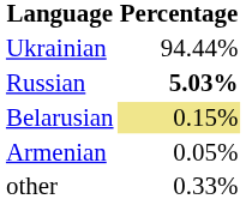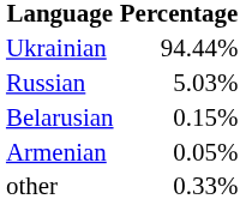Russian | Percentage: bold -> normal
Belarusian | Percentage: khaki background -> no background
